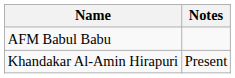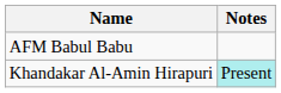Khandakar Al-Amin Hirapuri | Notes: no background -> paleturquoise background
